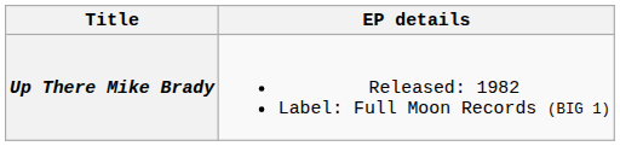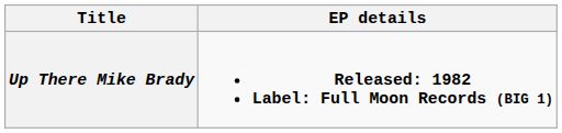Up There Mike Brady | EP details: normal -> bold
